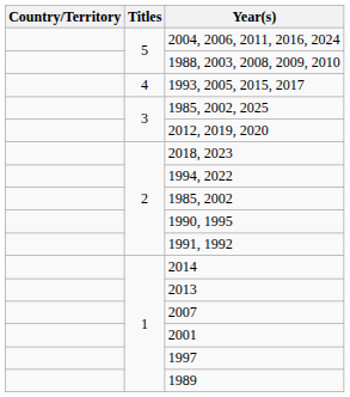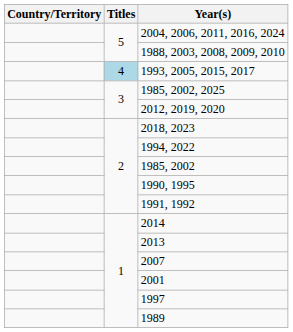1993, 2005, 2015, 2017 | Titles: no background -> lightblue background
